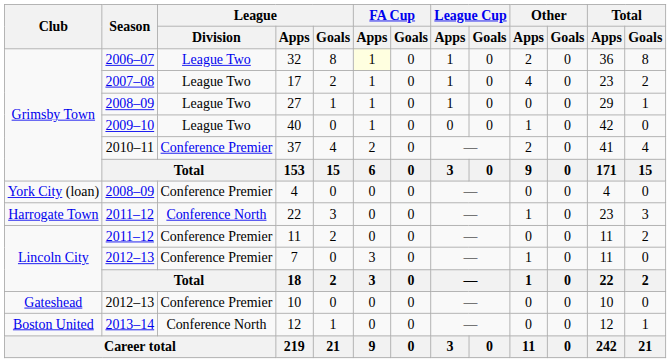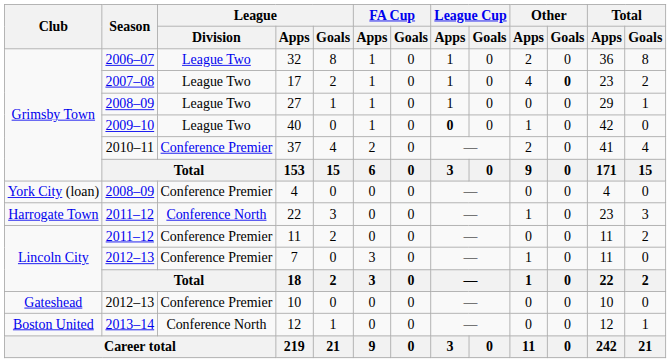32 | FA Cup / Apps: lightyellow background -> no background
17 | Other / Goals: normal -> bold
40 | League Cup / Apps: normal -> bold
